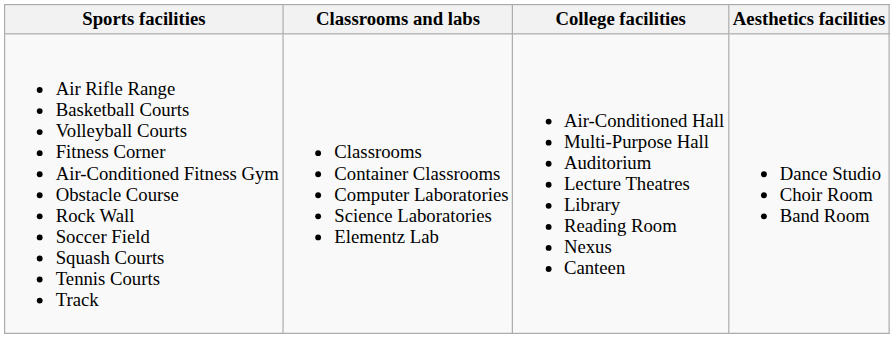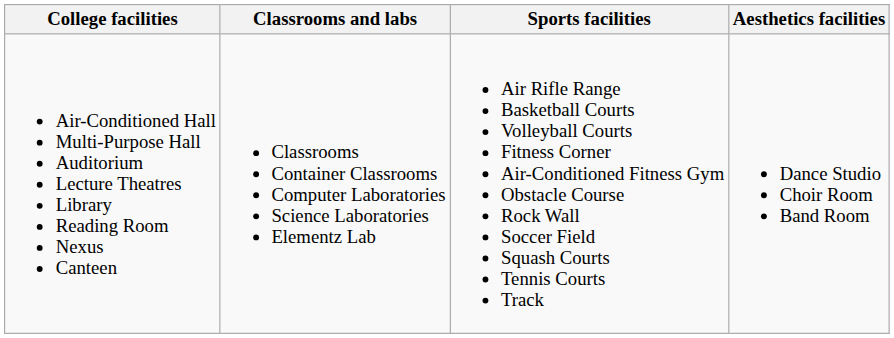columns swapped: College facilities <-> Sports facilities
